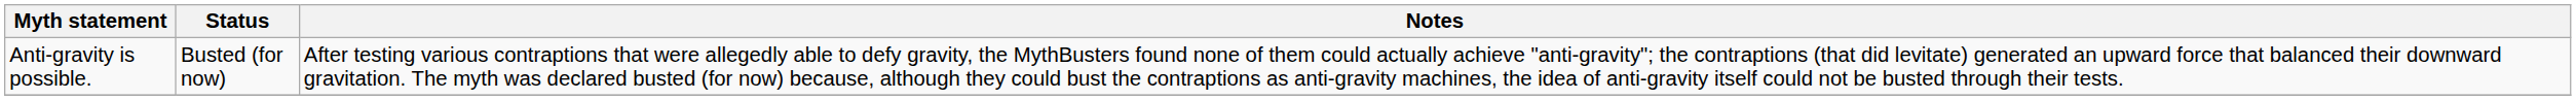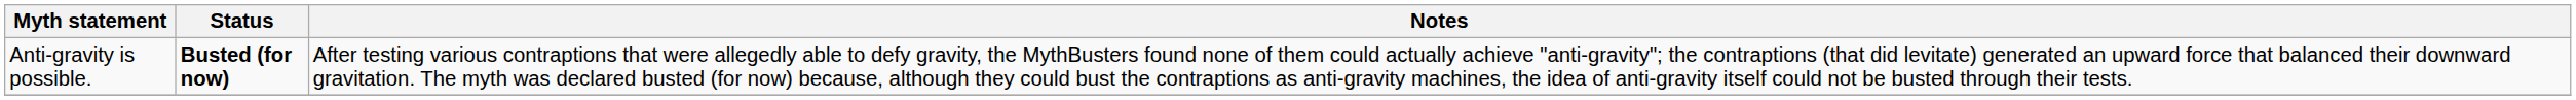Anti-gravity is possible. | Status: normal -> bold
